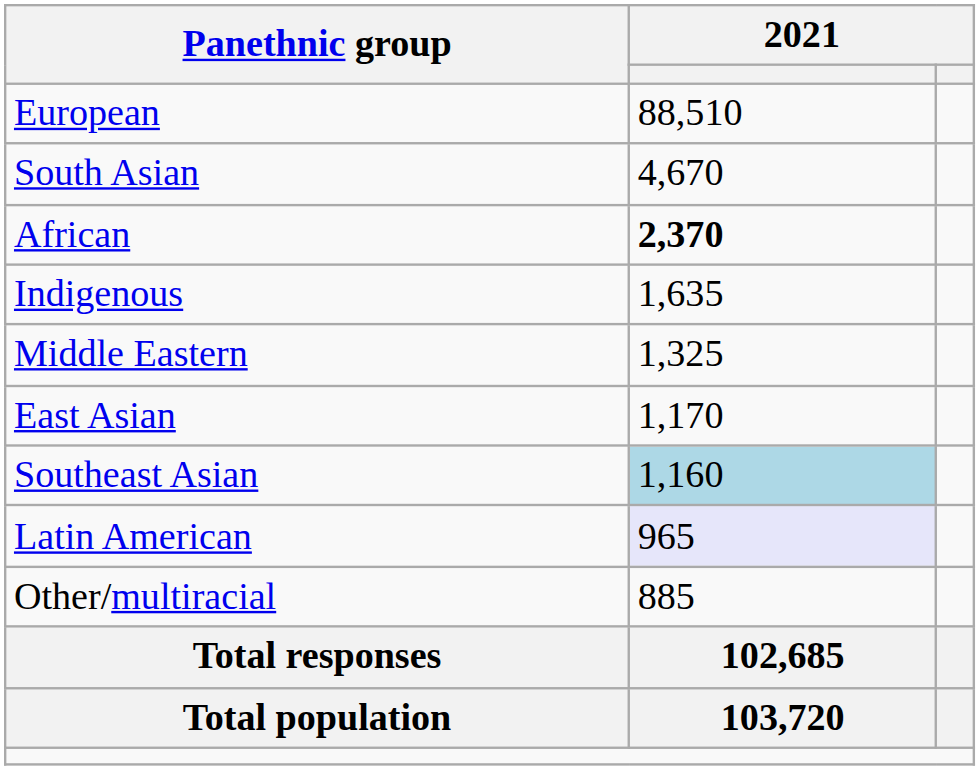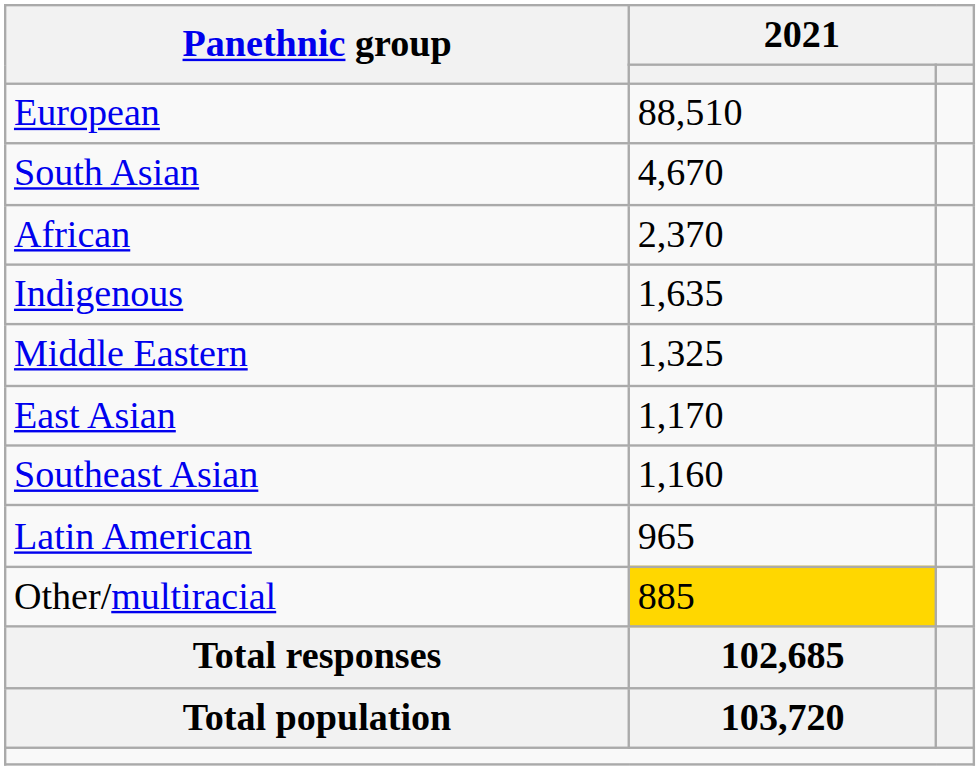African | column 2: bold -> normal
Southeast Asian | column 2: lightblue background -> no background
Latin American | column 2: lavender background -> no background
Other/multiracial | column 2: no background -> gold background
